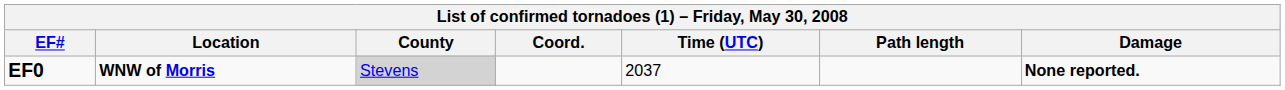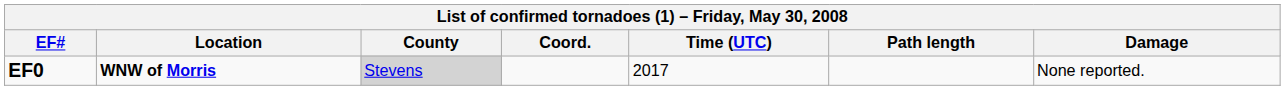EF0 | Time (UTC): 2037 -> 2017
EF0 | Damage: bold -> normal
